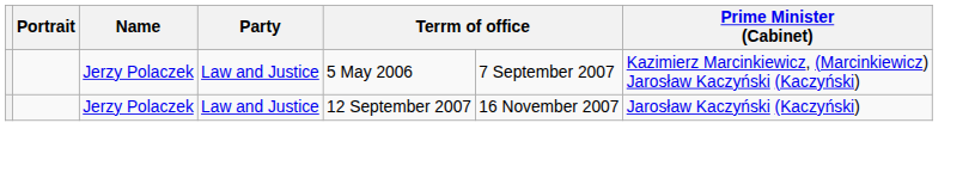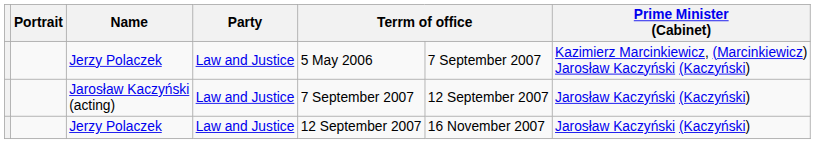+ row: Jarosław Kaczyński (acting) | Law and Justice | 7 September 2007 | 12 September 2007 | Jarosław Kaczyński (Kaczyński)
